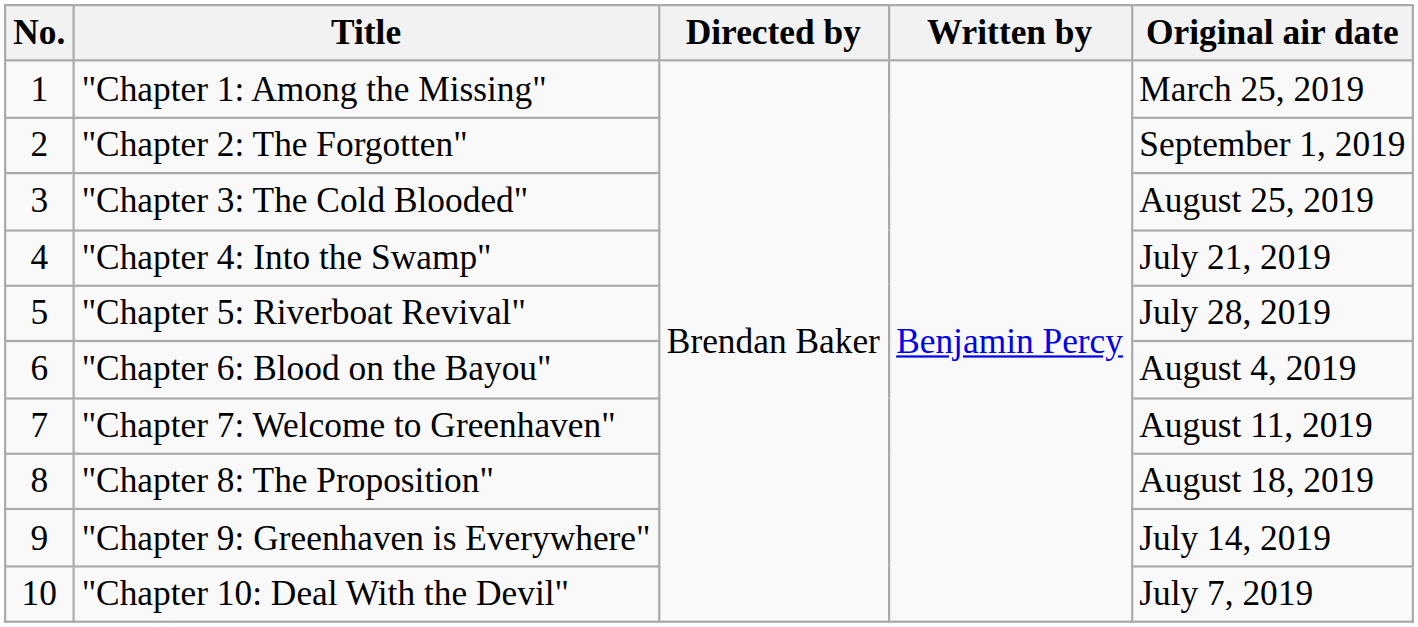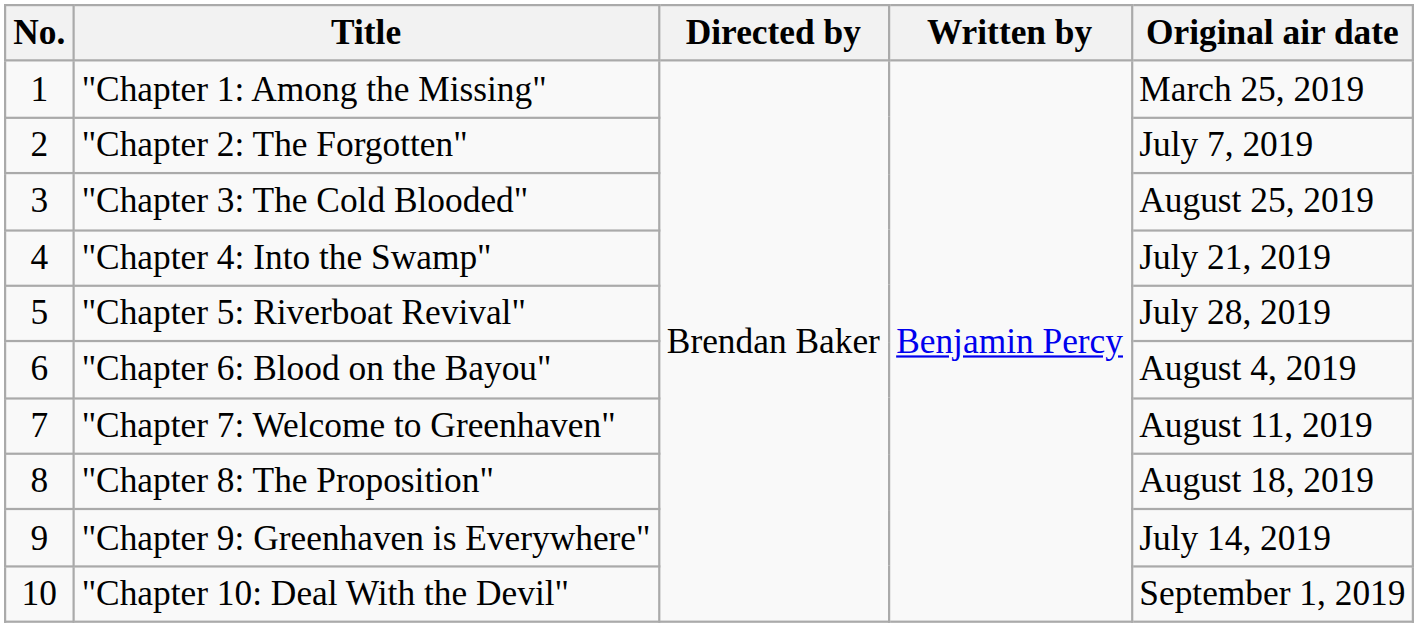"Chapter 2: The Forgotten" | Original air date: September 1, 2019 -> July 7, 2019
"Chapter 10: Deal With the Devil" | Original air date: July 7, 2019 -> September 1, 2019
